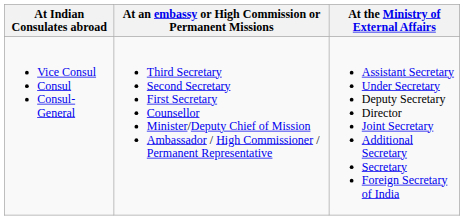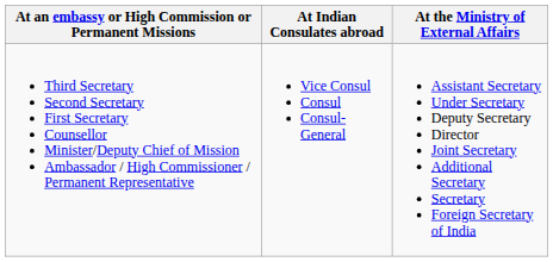columns swapped: At an embassy or High Commission or Permanent Missions <-> At Indian Consulates abroad
